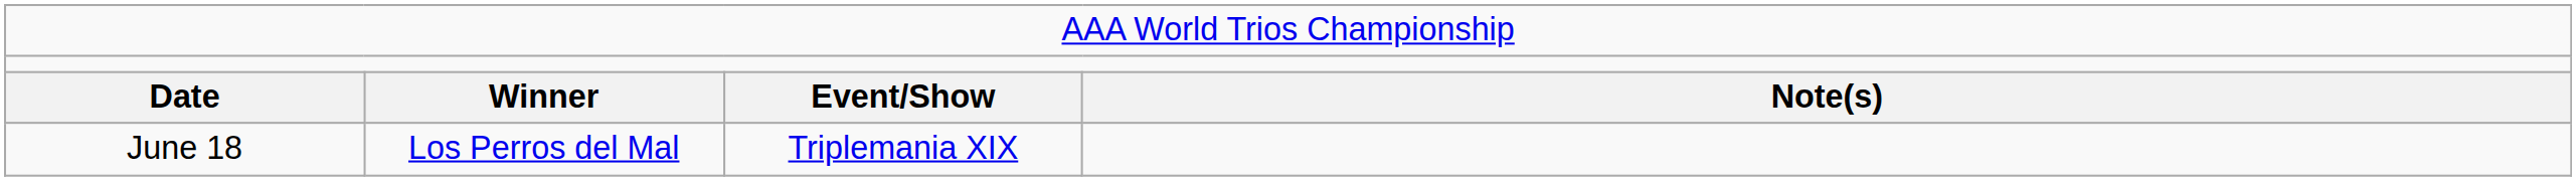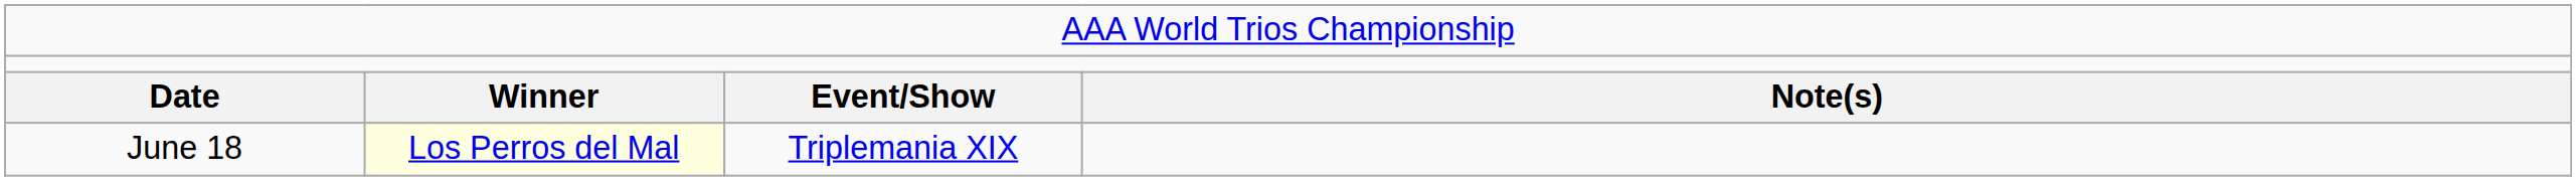June 18 | column 2: no background -> lightyellow background
